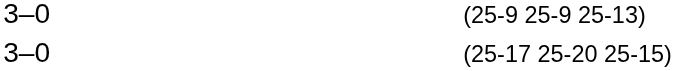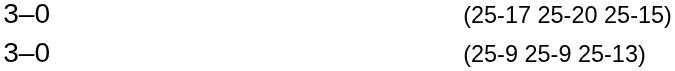rows swapped: (25-17 25-20 25-15) <-> (25-9 25-9 25-13)
